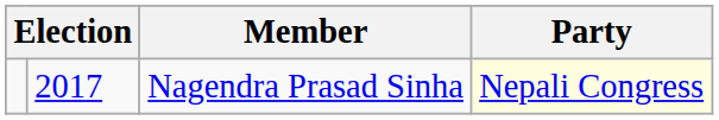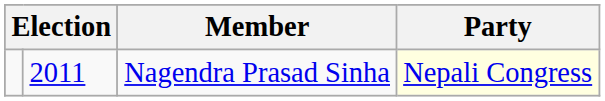Nagendra Prasad Sinha | column 2: 2017 -> 2011
